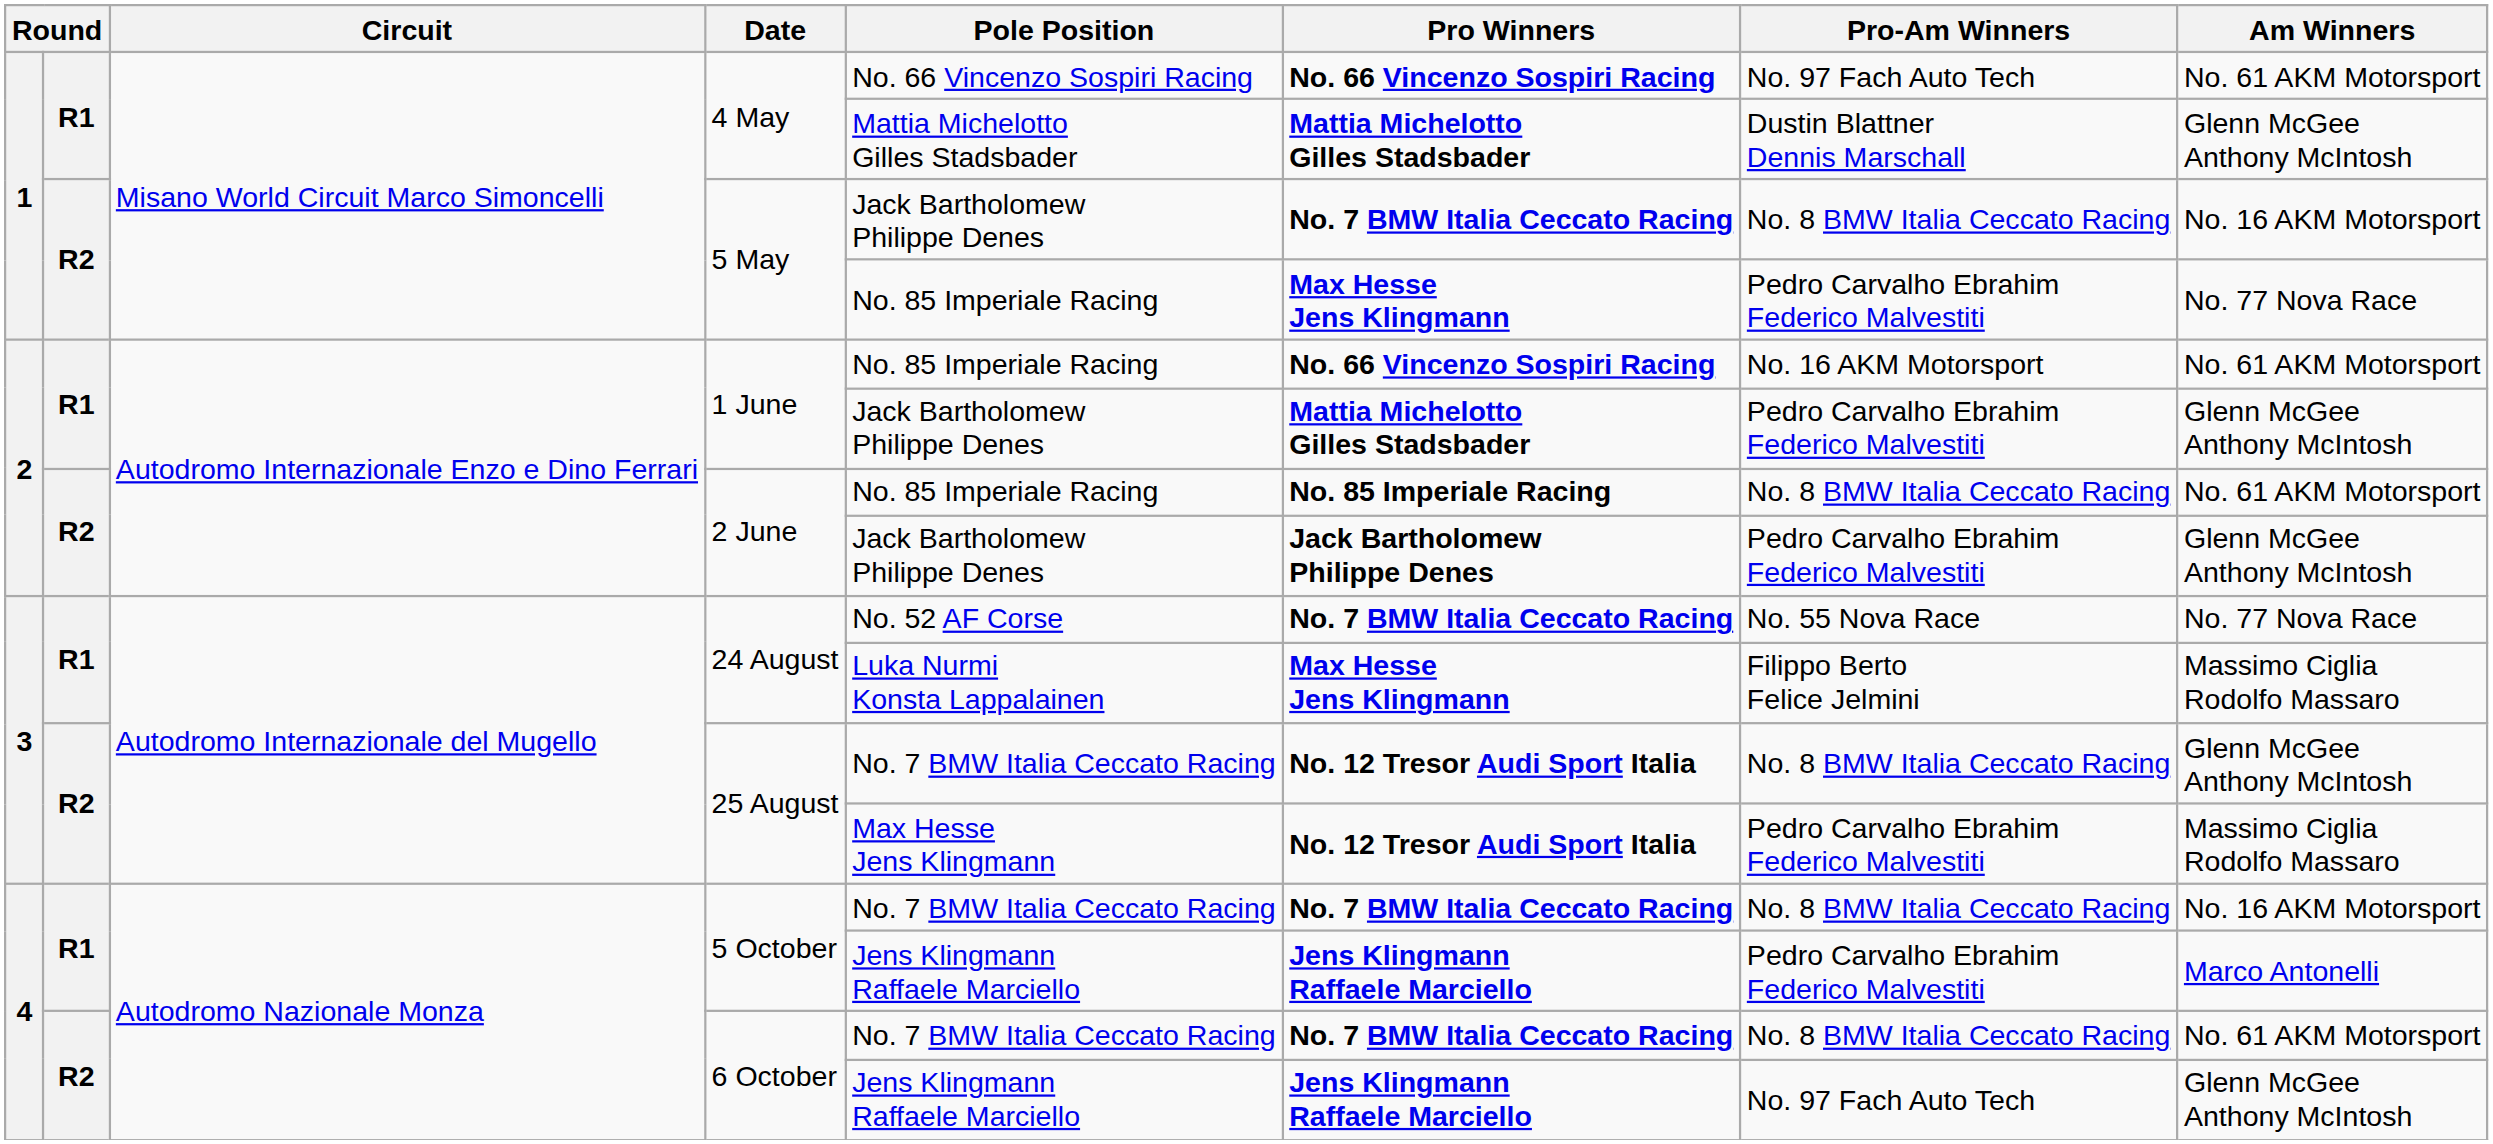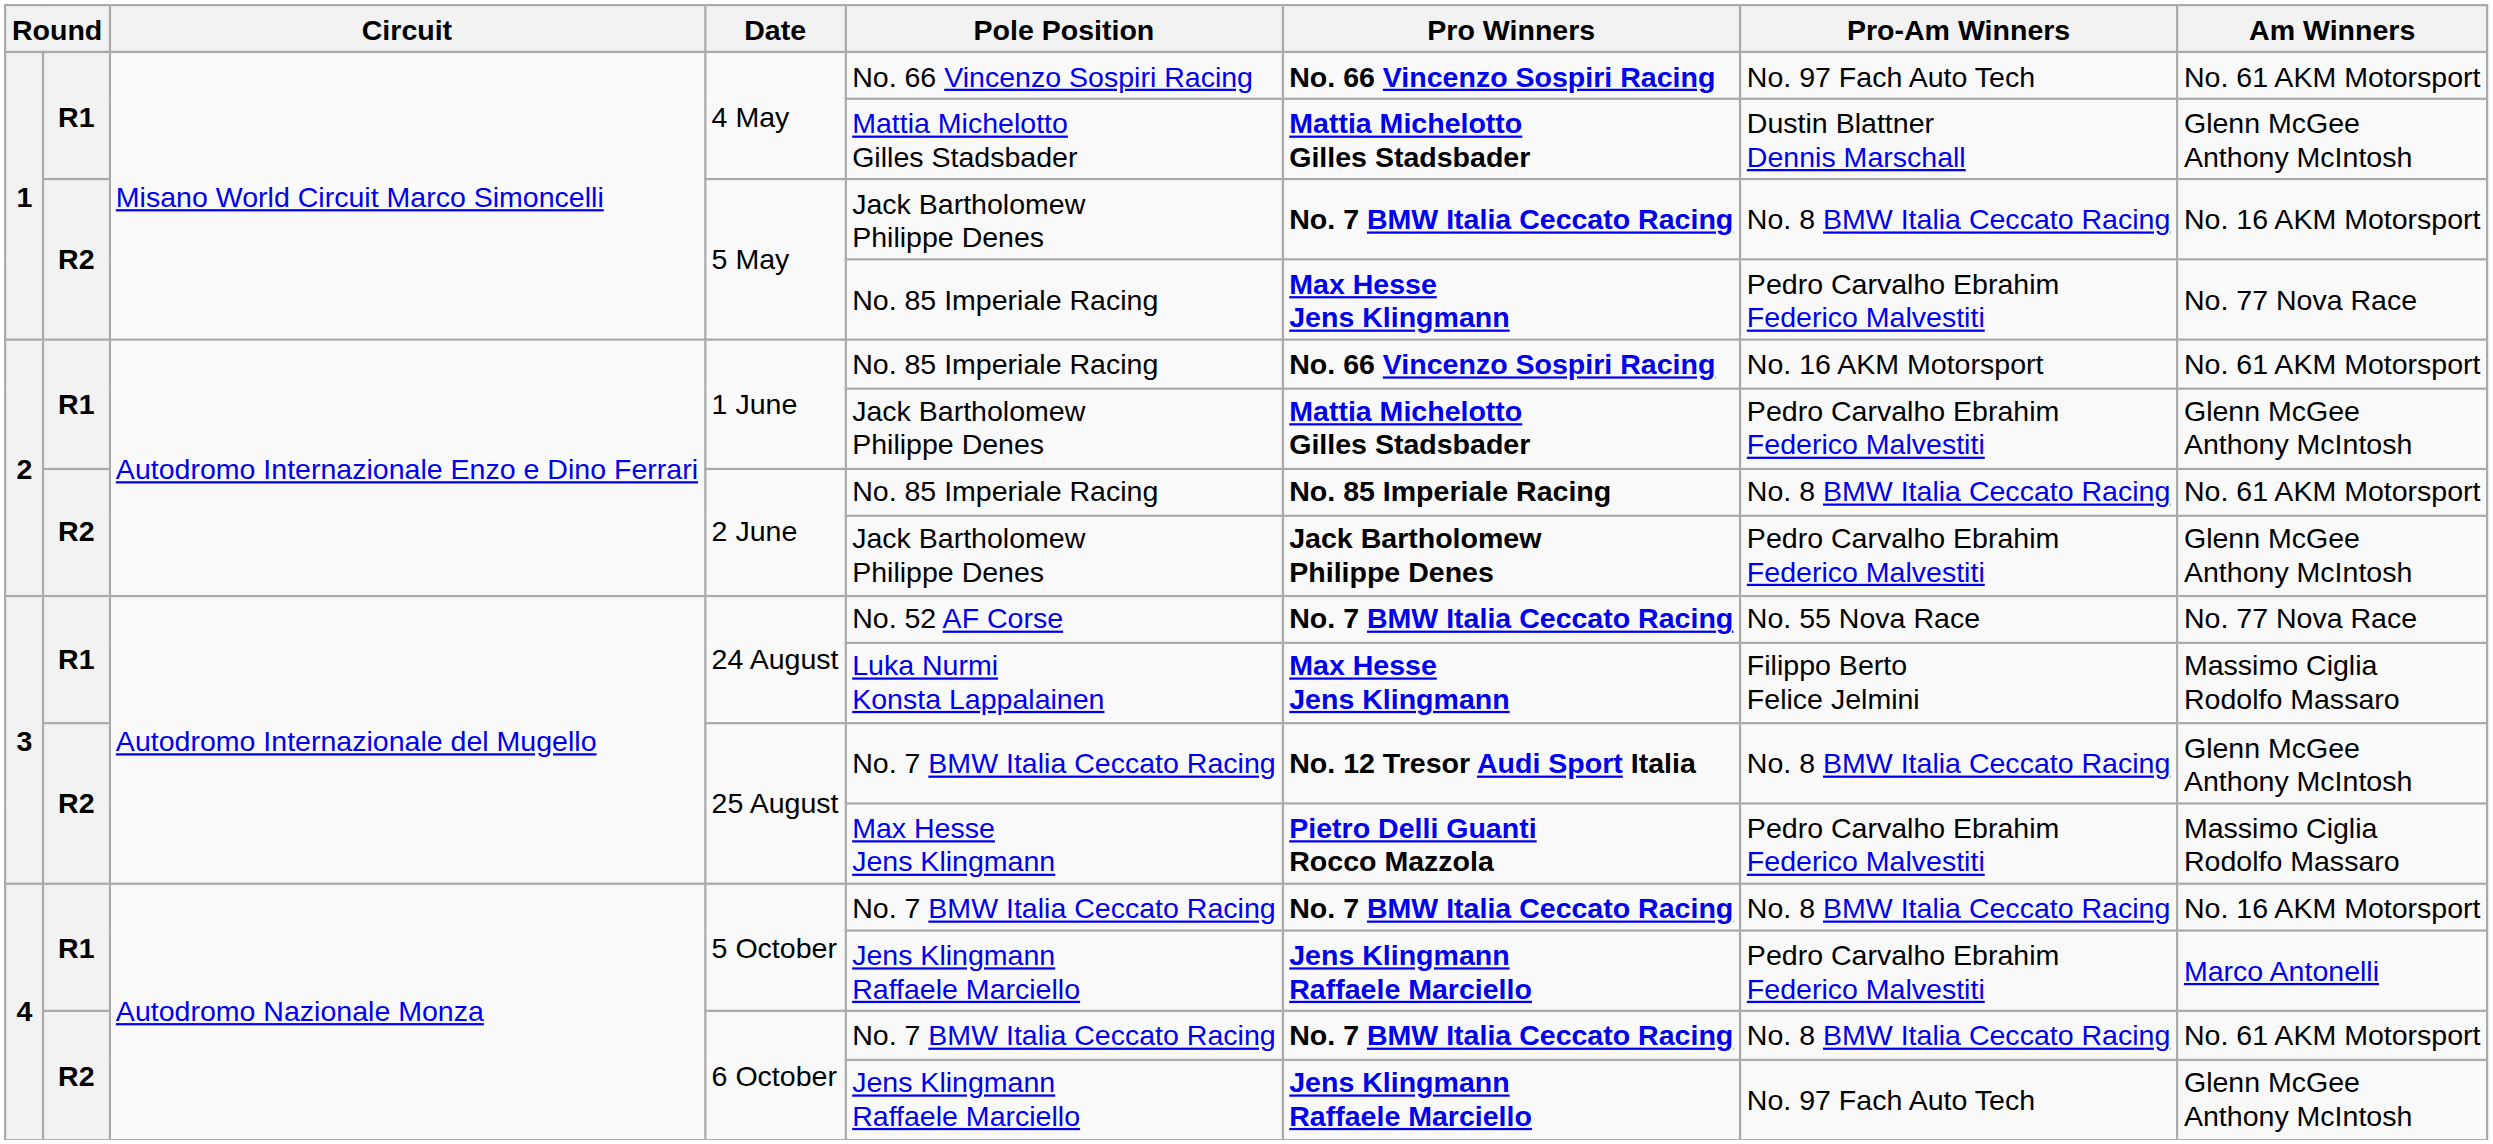row 13 | Pro Winners: No. 12 Tresor Audi Sport Italia -> Pietro Delli Guanti Rocco Mazzola
